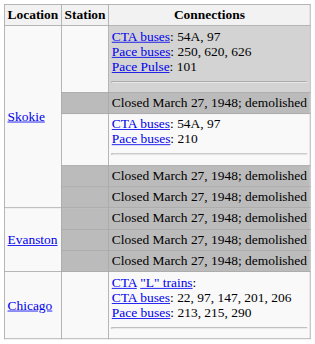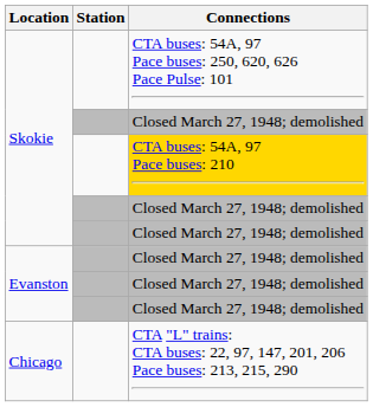CTA buses: 54A, 97 Pace buses: 250, 620, 626 Pace Pulse: 101 | Connections: lightgrey background -> no background
CTA buses: 54A, 97 Pace buses: 210 | Connections: no background -> gold background
